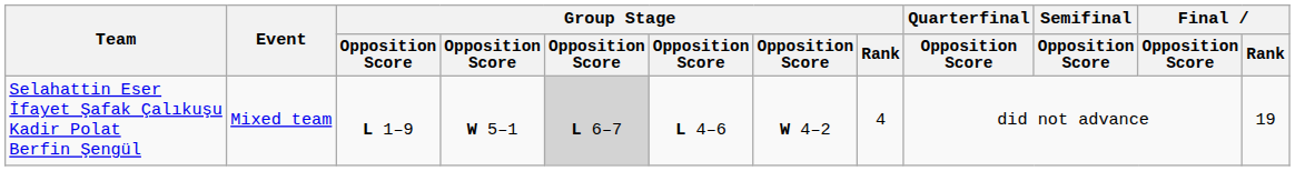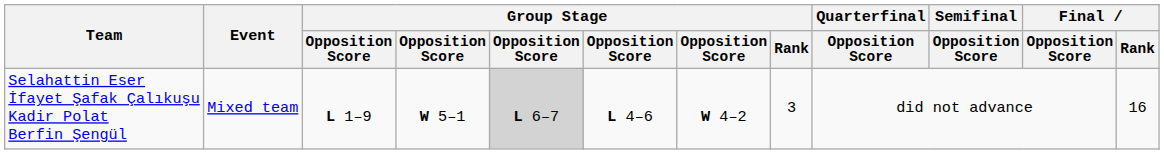row 3 | Group Stage / Rank: 4 -> 3
row 3 | Final / Rank: 19 -> 16
